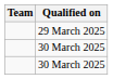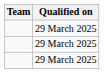row 3 | Qualified on: 30 March 2025 -> 29 March 2025
row 4 | Qualified on: 30 March 2025 -> 29 March 2025
